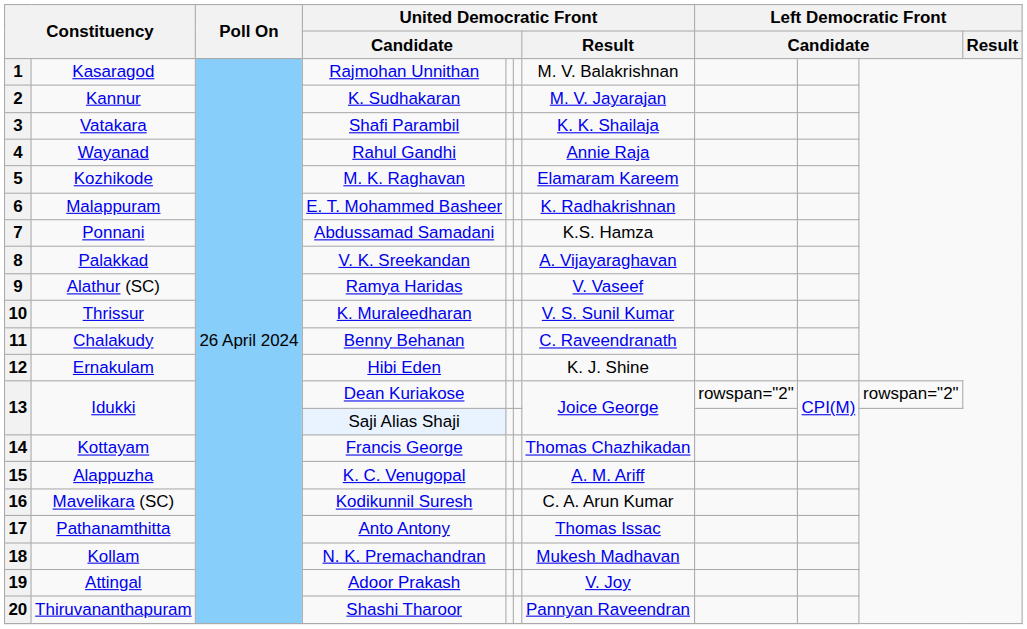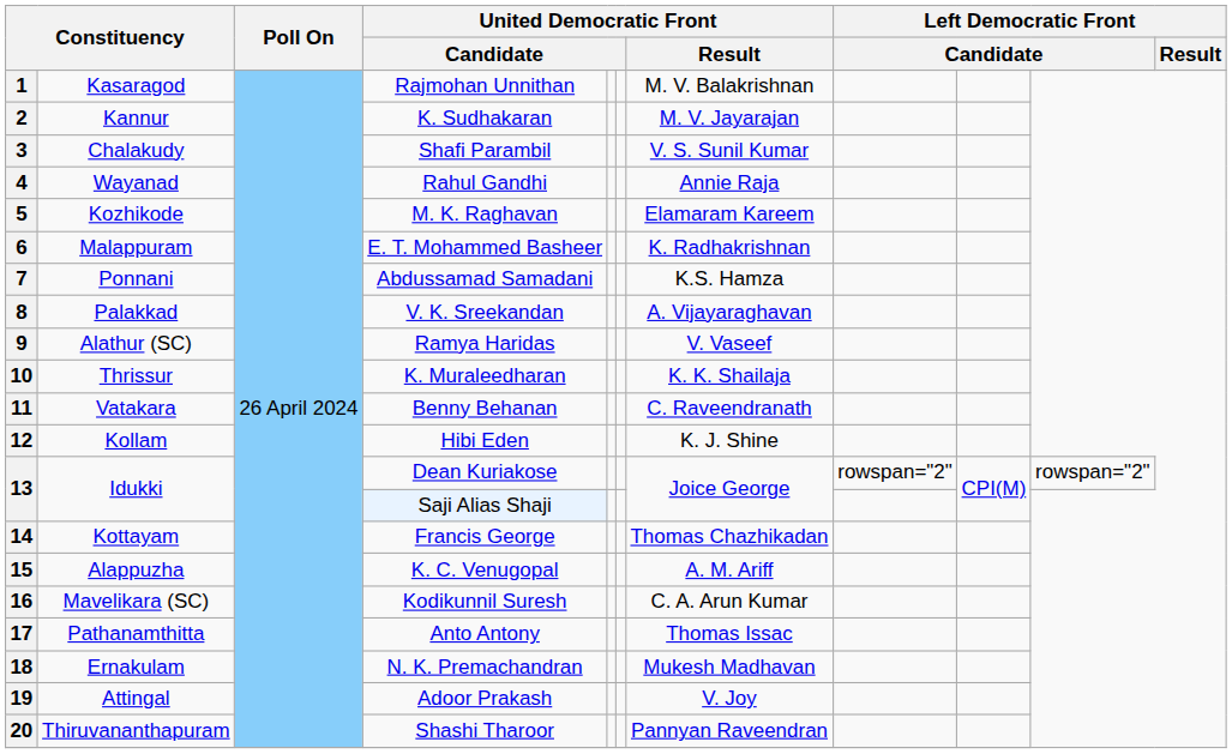3 | column 2: Vatakara -> Chalakudy
3 | United Democratic Front / Result: K. K. Shailaja -> V. S. Sunil Kumar
10 | United Democratic Front / Result: V. S. Sunil Kumar -> K. K. Shailaja
11 | column 2: Chalakudy -> Vatakara
12 | column 2: Ernakulam -> Kollam
18 | column 2: Kollam -> Ernakulam
